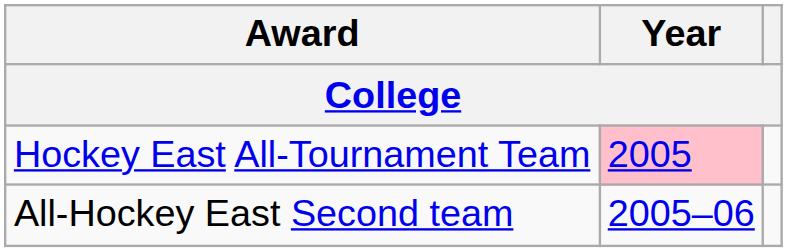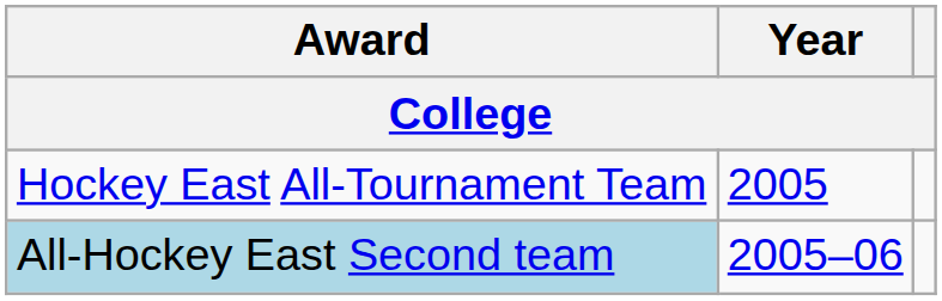row 3 | Year: pink background -> no background
row 4 | Award: no background -> lightblue background
